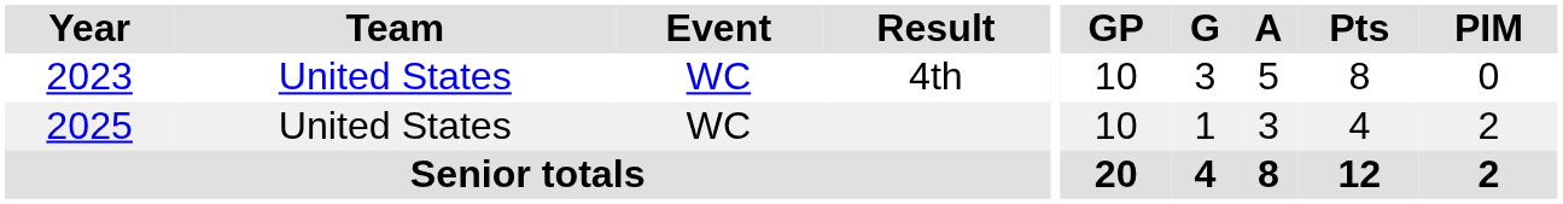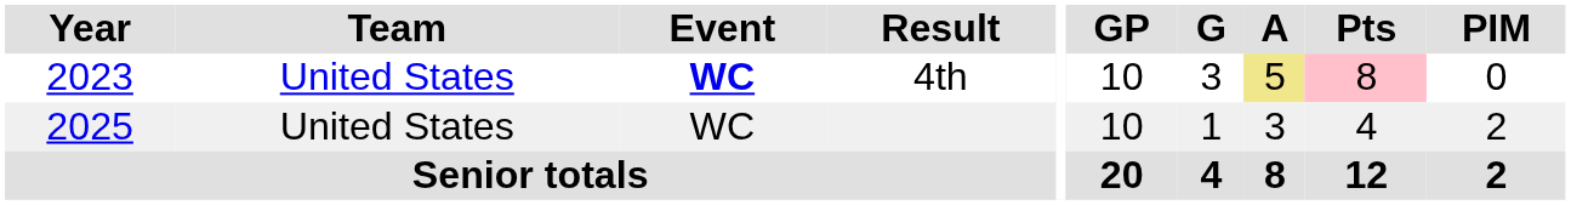4th | Event: normal -> bold
4th | A: no background -> khaki background
4th | Pts: no background -> pink background
